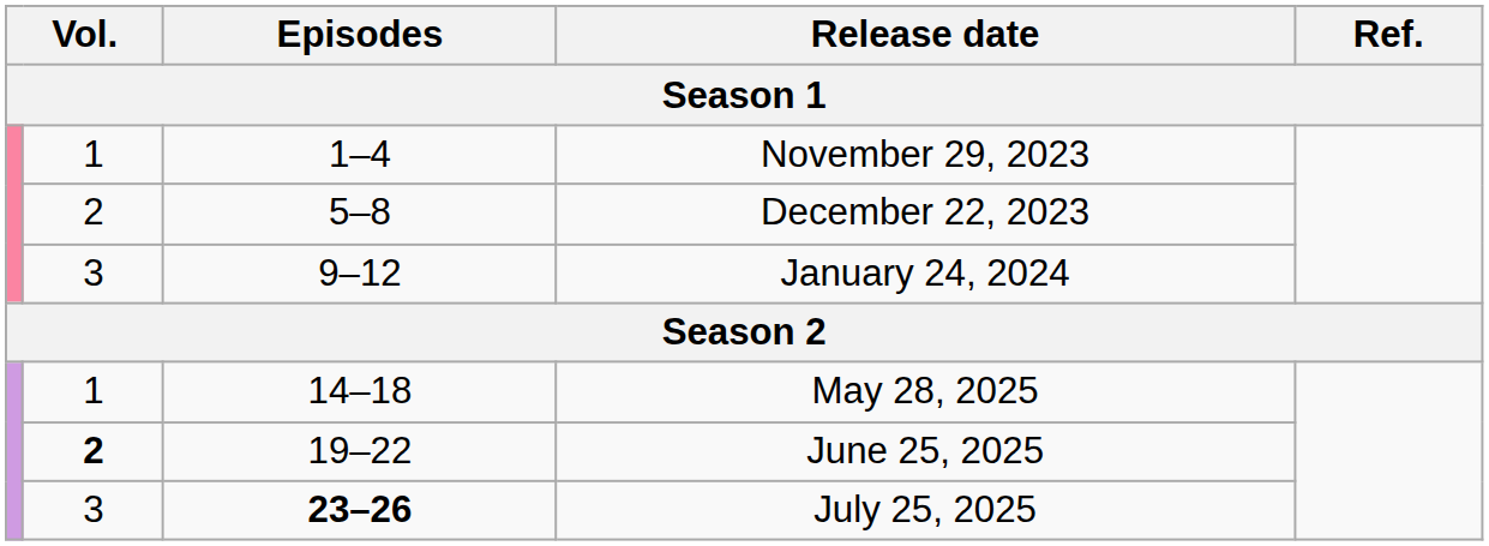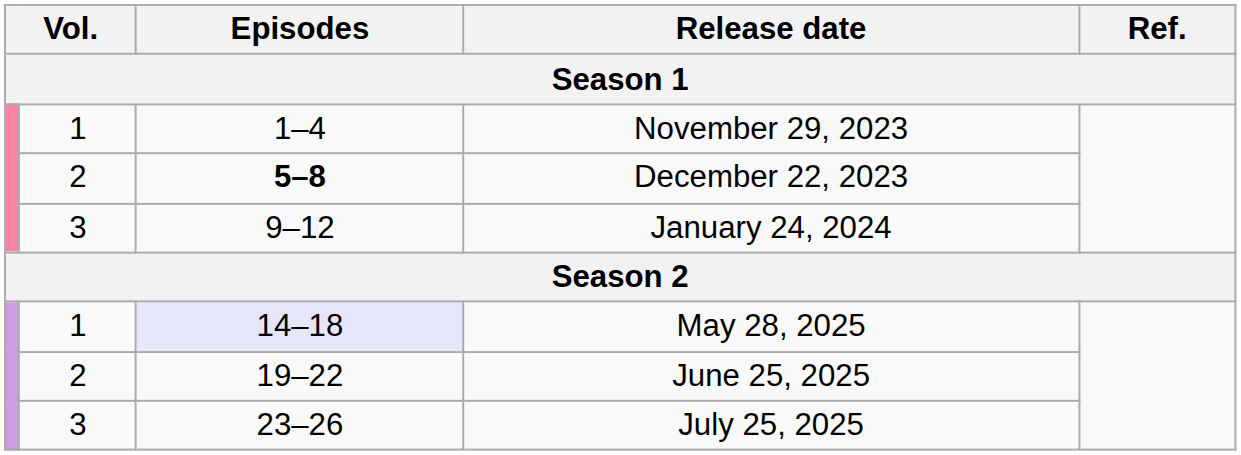December 22, 2023 | Episodes: normal -> bold
May 28, 2025 | Episodes: no background -> lavender background
June 25, 2025 | column 2: bold -> normal
July 25, 2025 | Episodes: bold -> normal
